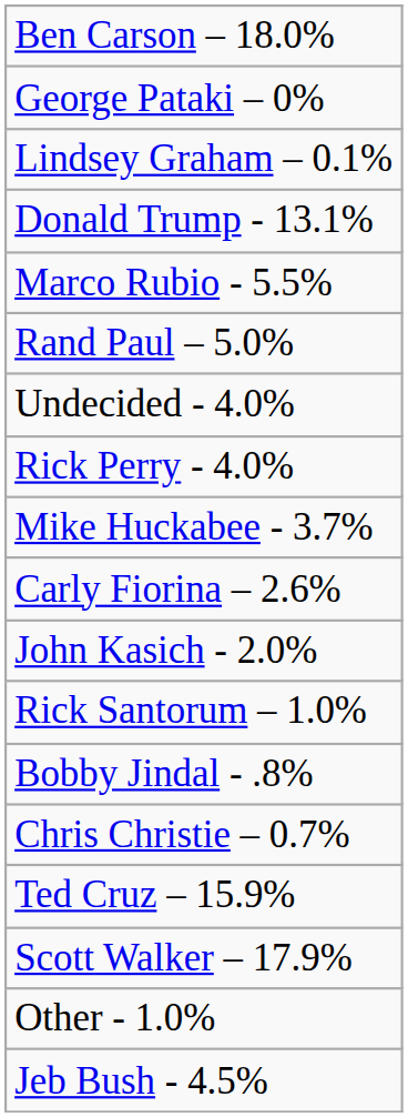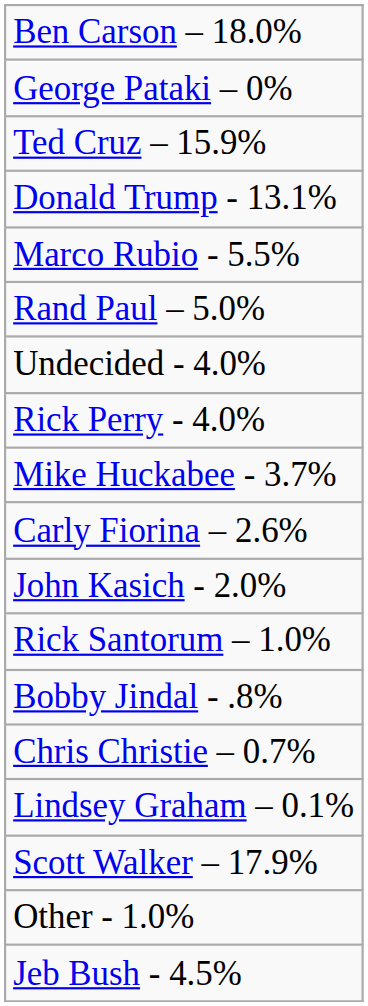row 3 | column 1: Lindsey Graham – 0.1% -> Ted Cruz – 15.9%
row 15 | column 1: Ted Cruz – 15.9% -> Lindsey Graham – 0.1%
